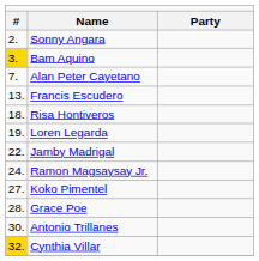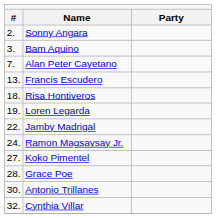Bam Aquino | column 1: gold background -> no background
Cynthia Villar | column 1: gold background -> no background
